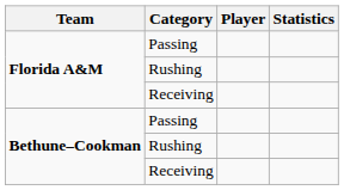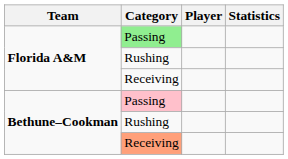Florida A&M / Passing | Category: no background -> lightgreen background
Bethune–Cookman / Passing | Category: no background -> pink background
Bethune–Cookman / Receiving | Category: no background -> lightsalmon background
